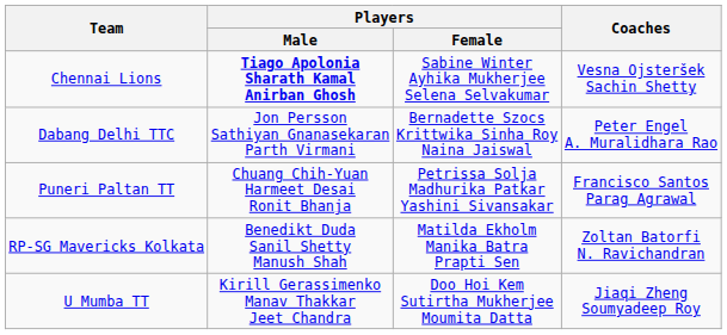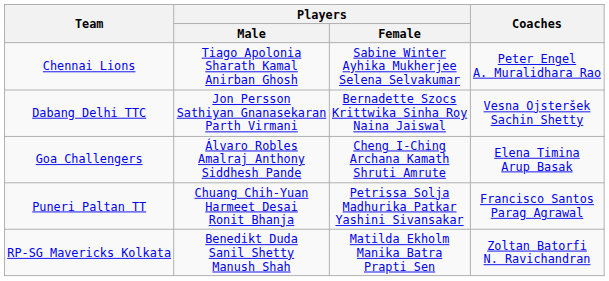Chennai Lions | Players / Male: bold -> normal
Chennai Lions | Coaches: Vesna Ojsteršek Sachin Shetty -> Peter Engel A. Muralidhara Rao
Dabang Delhi TTC | Coaches: Peter Engel A. Muralidhara Rao -> Vesna Ojsteršek Sachin Shetty
+ row: Goa Challengers | Álvaro Robles Amalraj Anthony Siddhesh Pande | Cheng I-Ching Archana Kamath Shruti Amrute | Elena Timina Arup Basak
- row: U Mumba TT | Kirill Gerassimenko Manav Thakkar Jeet Chandra | Doo Hoi Kem Sutirtha Mukherjee Moumita Datta | Jiaqi Zheng Soumyadeep Roy
